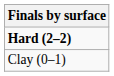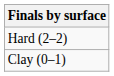row 2 | column 1: bold -> normal
